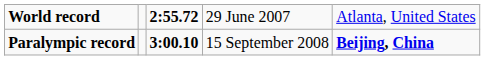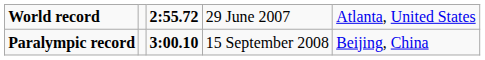Paralympic record | column 5: bold -> normal
